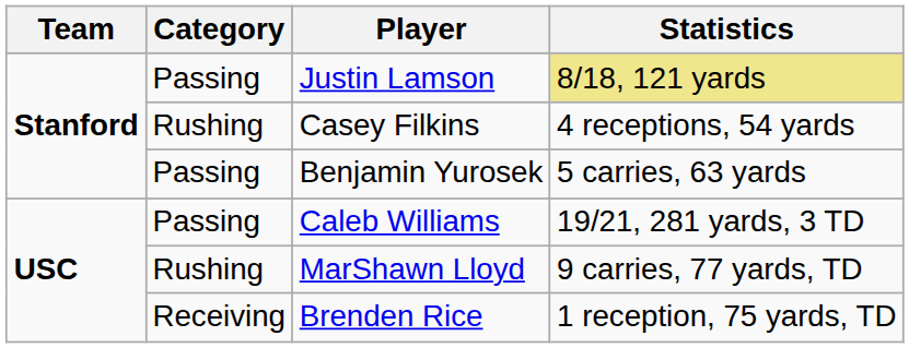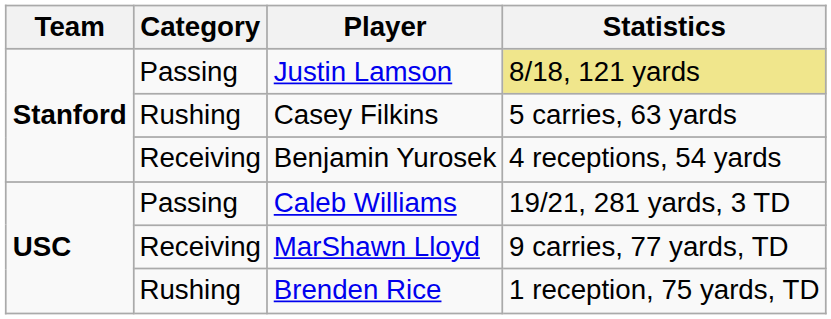Casey Filkins | Statistics: 4 receptions, 54 yards -> 5 carries, 63 yards
Benjamin Yurosek | Category: Passing -> Receiving
Benjamin Yurosek | Statistics: 5 carries, 63 yards -> 4 receptions, 54 yards
MarShawn Lloyd | Category: Rushing -> Receiving
Brenden Rice | Category: Receiving -> Rushing
